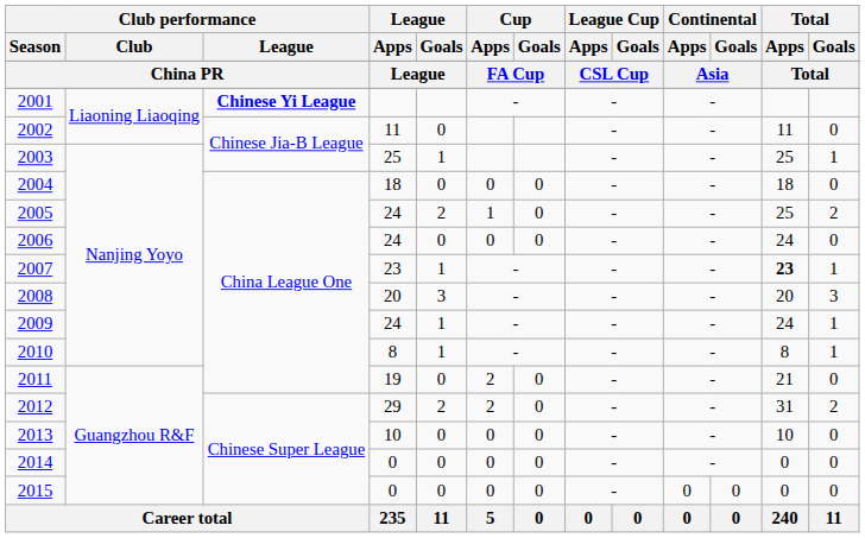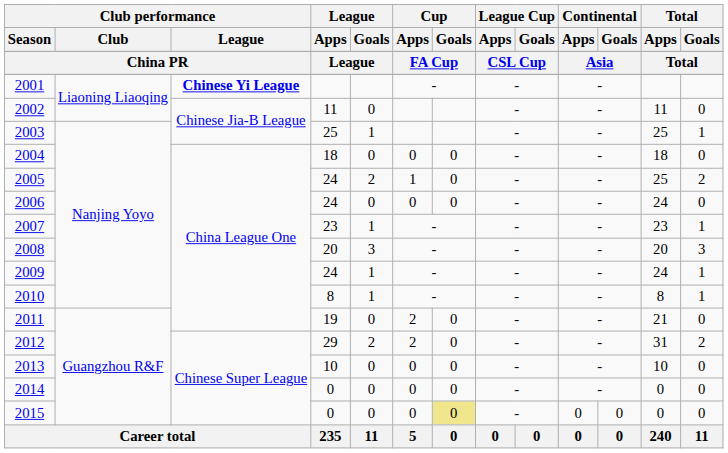2007 | Total / Apps: bold -> normal
2015 | Cup / Goals: no background -> khaki background
